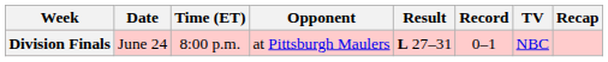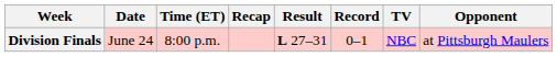columns swapped: Opponent <-> Recap
